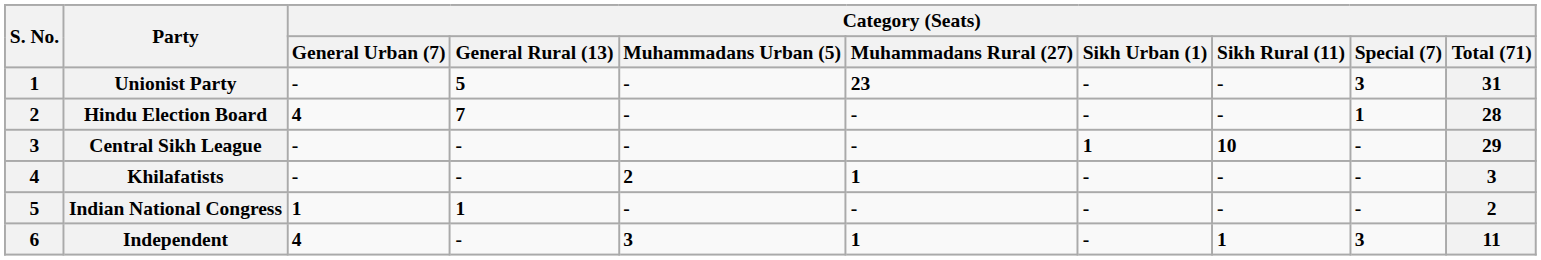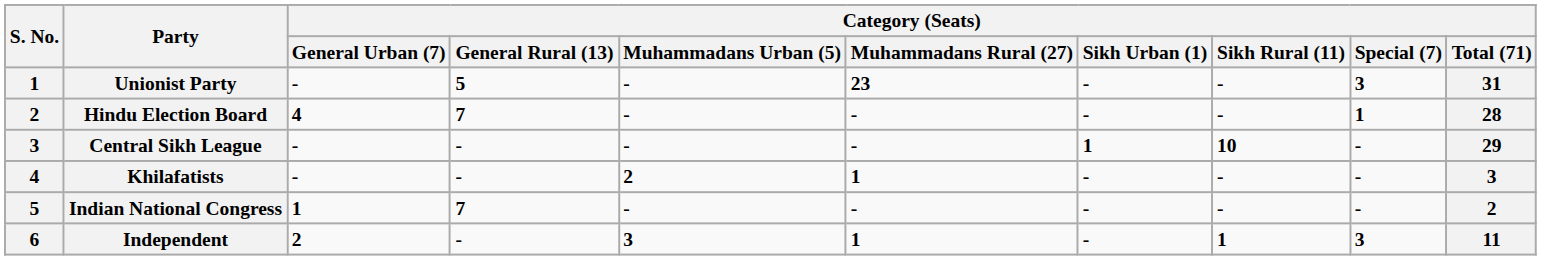Indian National Congress | Category (Seats) / General Rural (13): 1 -> 7
Independent | Category (Seats) / General Urban (7): 4 -> 2
